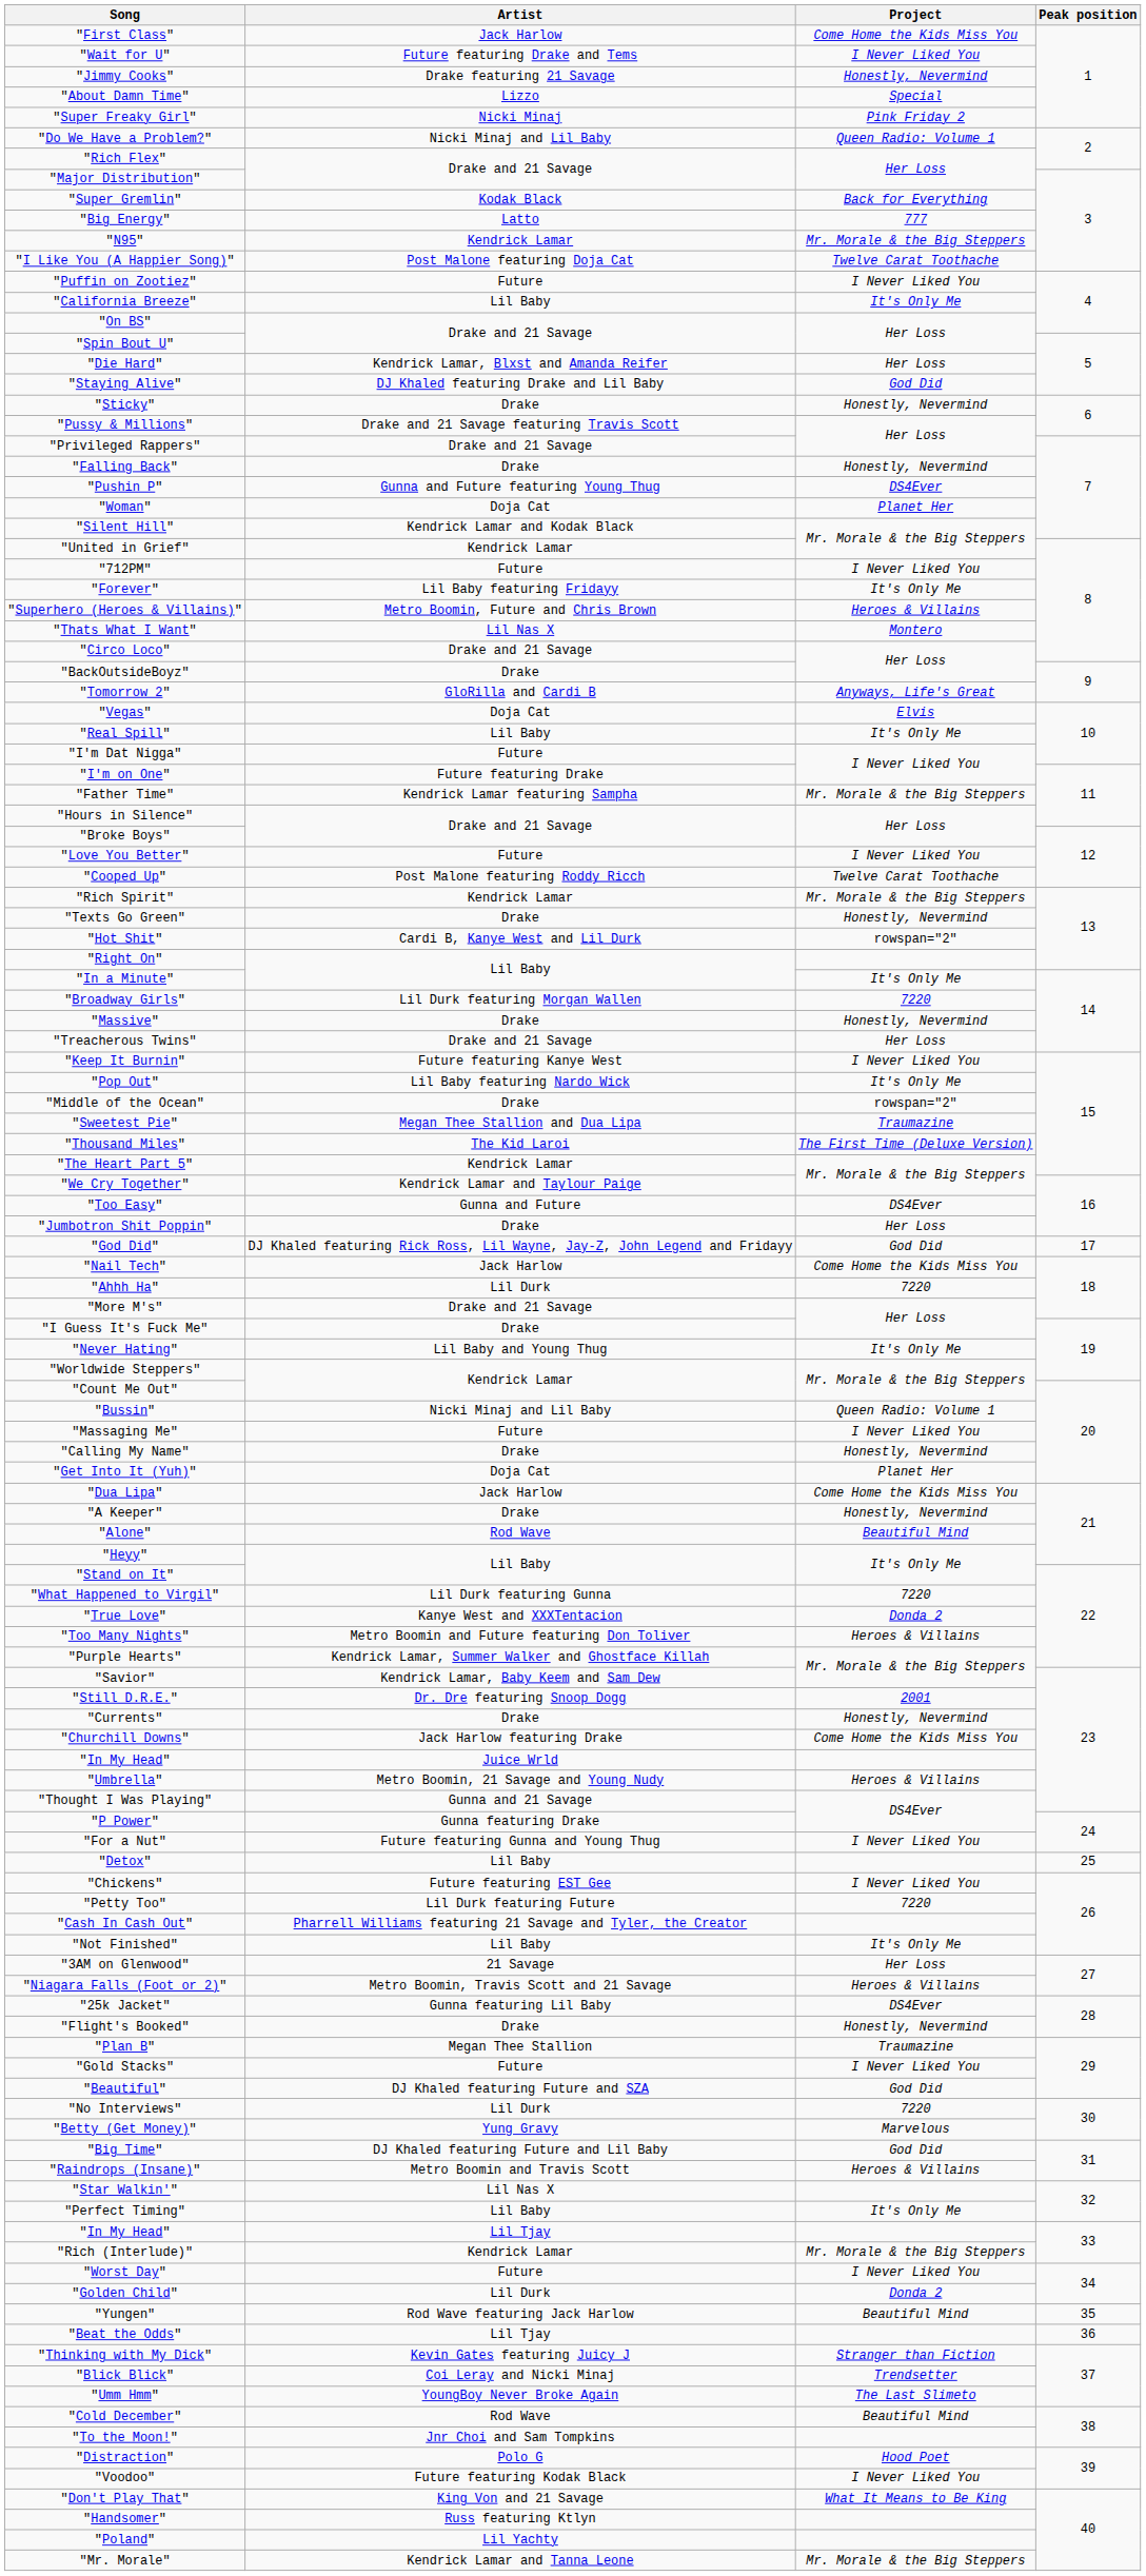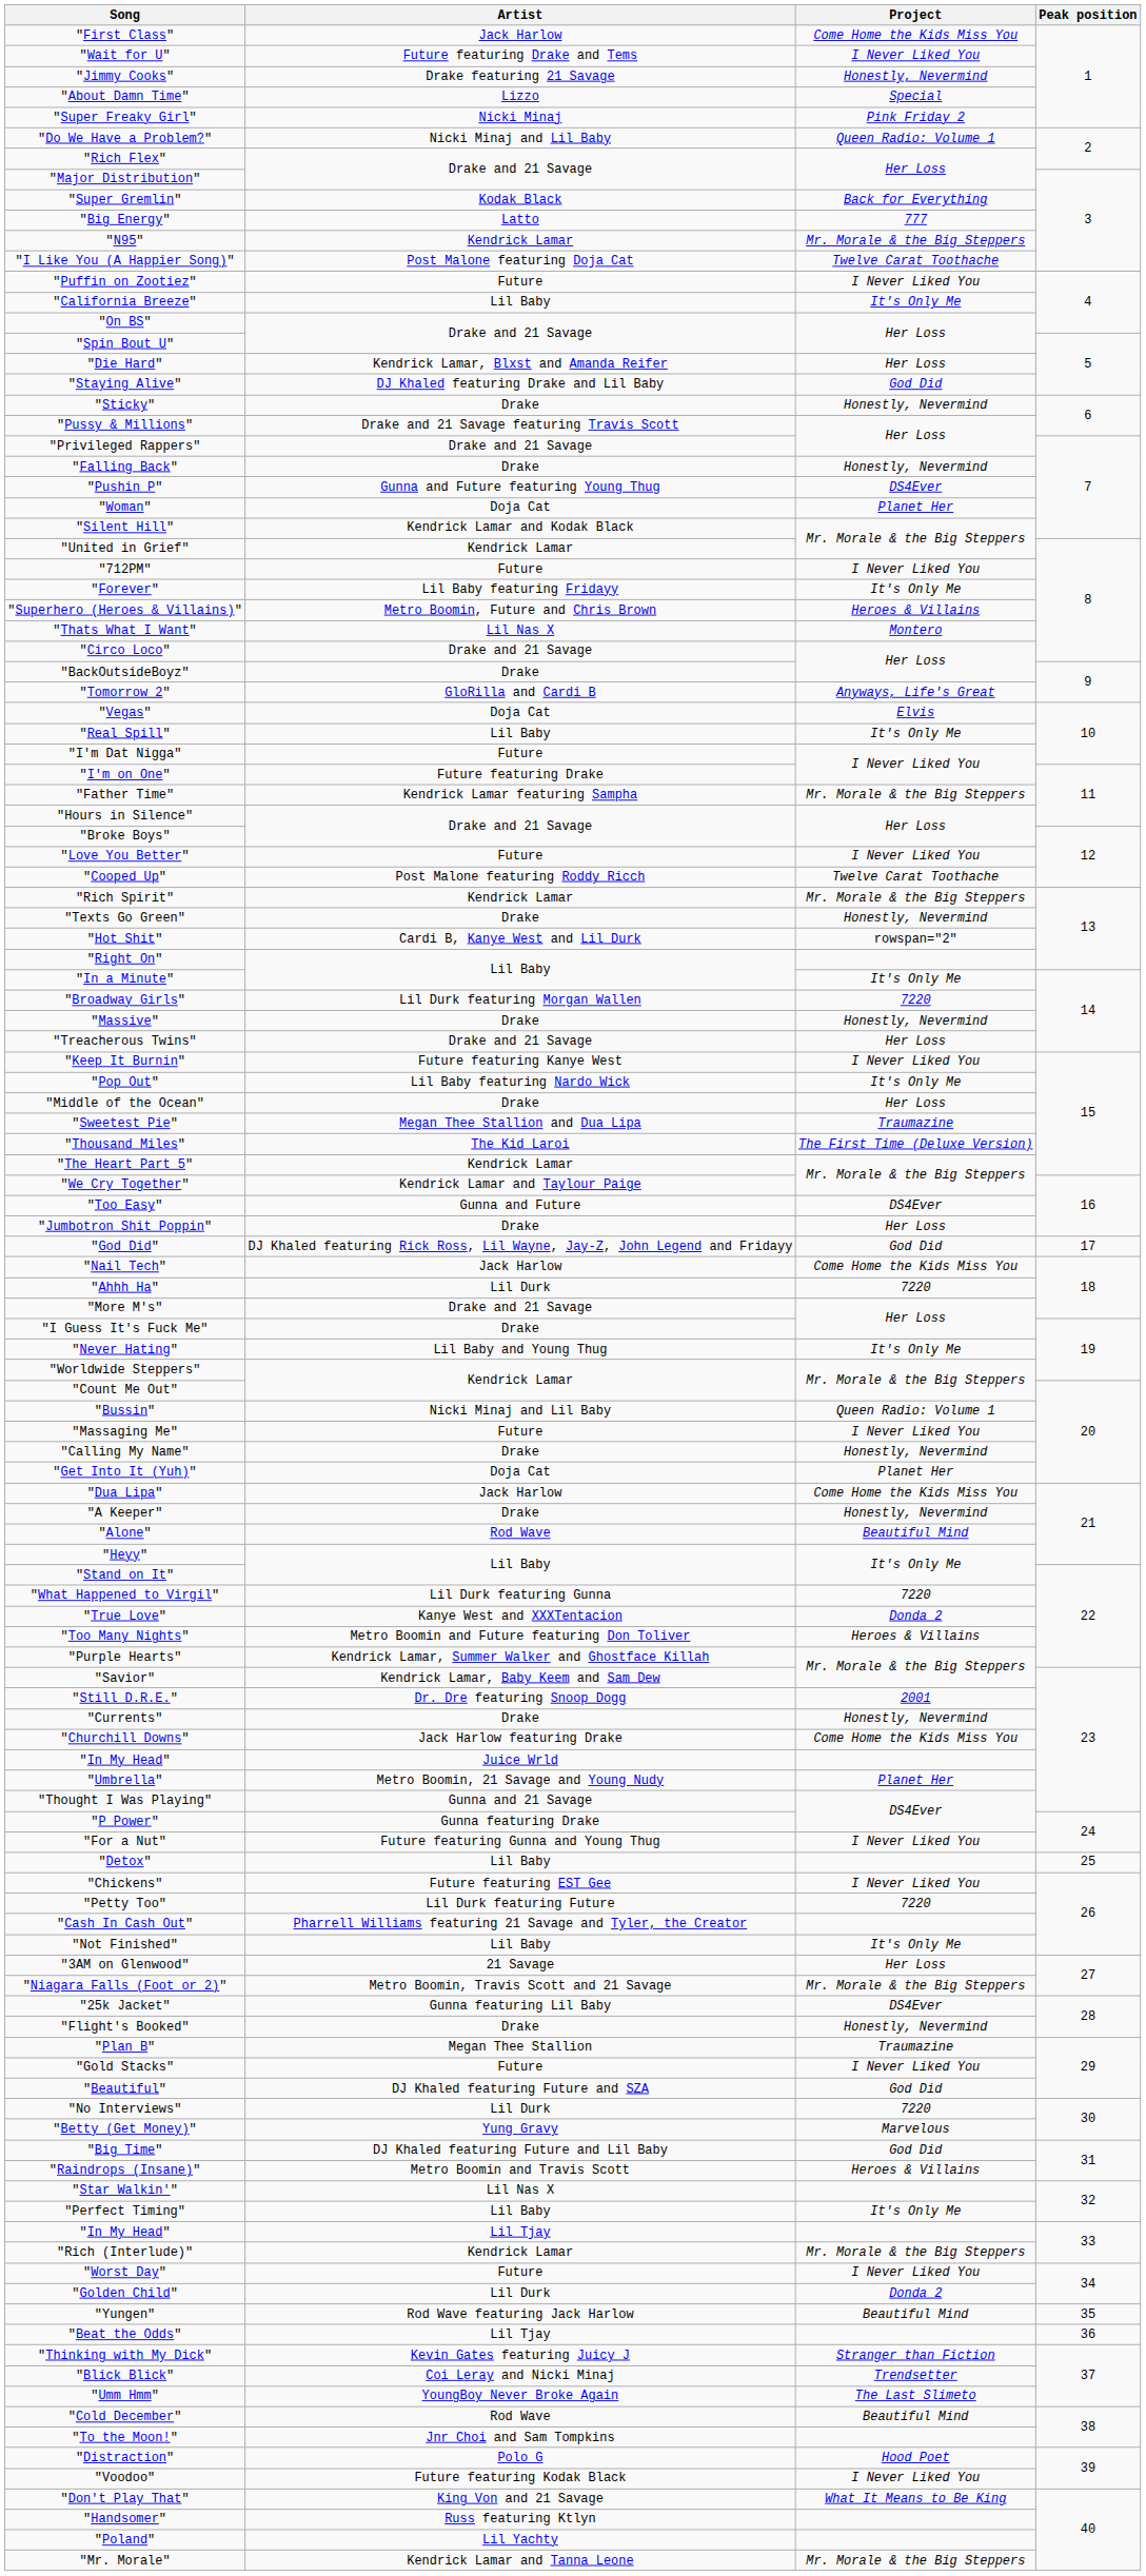"Middle of the Ocean" | Project: rowspan="2" -> Her Loss
"Umbrella" | Project: Heroes & Villains -> Planet Her
"Niagara Falls (Foot or 2)" | Project: Heroes & Villains -> Mr. Morale & the Big Steppers
